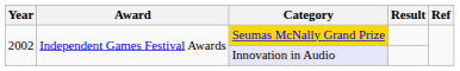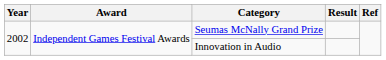Seumas McNally Grand Prize | Category: gold background -> no background
Innovation in Audio | Category: lavender background -> no background
